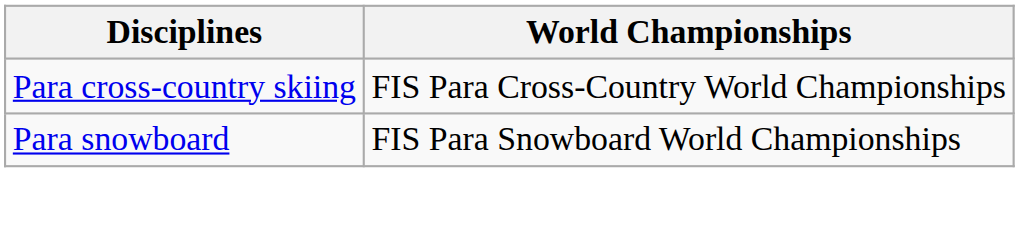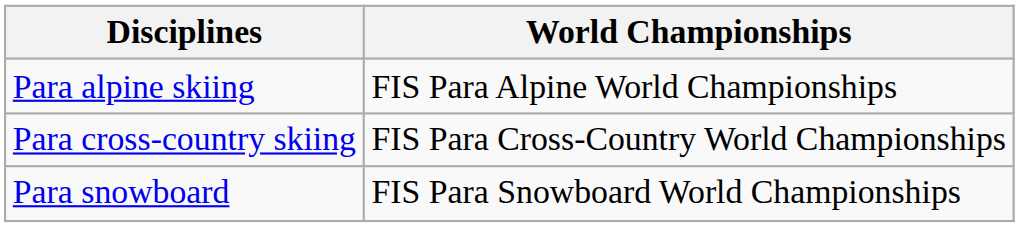+ row: Para alpine skiing | FIS Para Alpine World Championships
